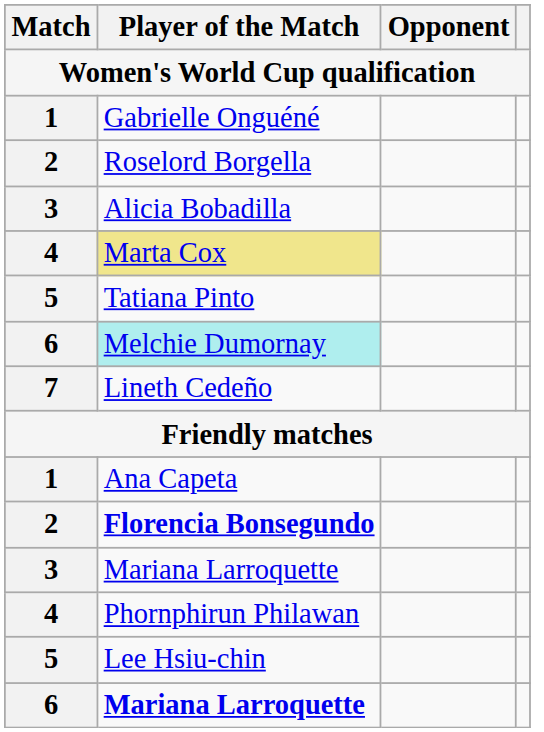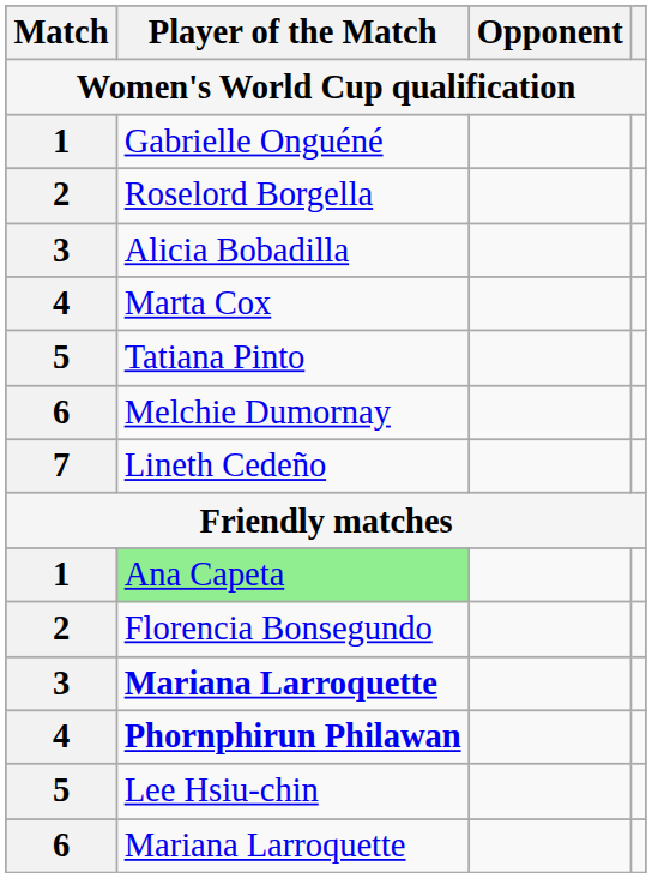Marta Cox | Player of the Match: khaki background -> no background
Melchie Dumornay | Player of the Match: paleturquoise background -> no background
Ana Capeta | Player of the Match: no background -> lightgreen background
Florencia Bonsegundo | Player of the Match: bold -> normal
3 / Mariana Larroquette | Player of the Match: normal -> bold
Phornphirun Philawan | Player of the Match: normal -> bold
6 / Mariana Larroquette | Player of the Match: bold -> normal
